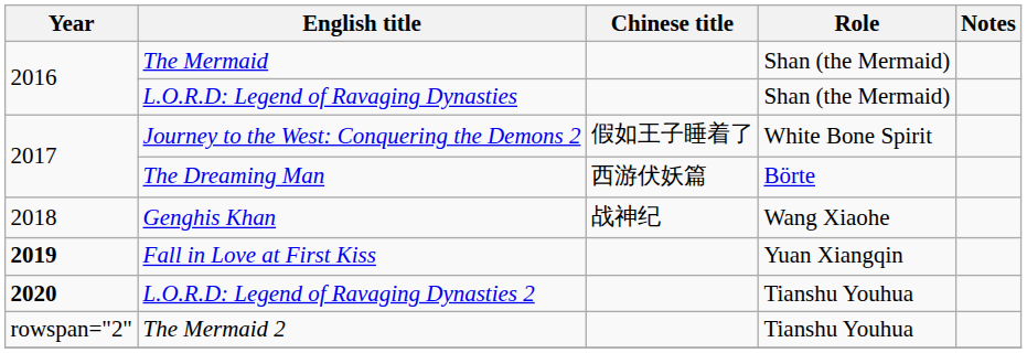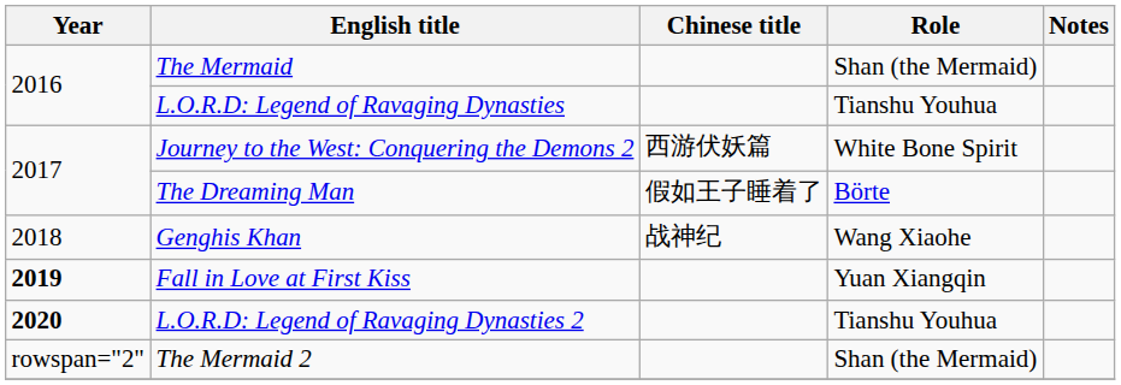L.O.R.D: Legend of Ravaging Dynasties | Role: Shan (the Mermaid) -> Tianshu Youhua
Journey to the West: Conquering the Demons 2 | Chinese title: 假如王子睡着了 -> 西游伏妖篇
The Dreaming Man | Chinese title: 西游伏妖篇 -> 假如王子睡着了
The Mermaid 2 | Role: Tianshu Youhua -> Shan (the Mermaid)
